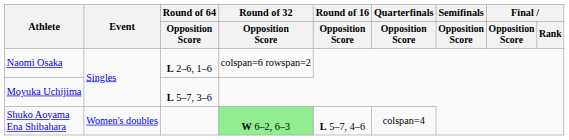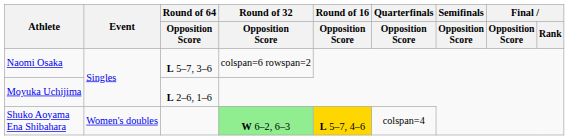Naomi Osaka | Round of 64 / Opposition Score: L 2–6, 1–6 -> L 5–7, 3–6
Moyuka Uchijima | Round of 64 / Opposition Score: L 5–7, 3–6 -> L 2–6, 1–6
Shuko Aoyama Ena Shibahara | Round of 16 / Opposition Score: no background -> gold background
